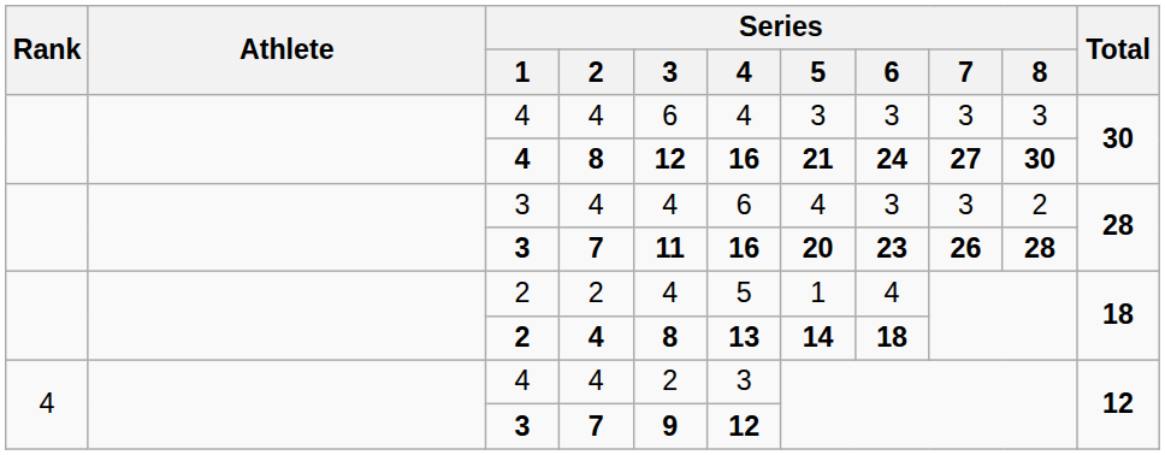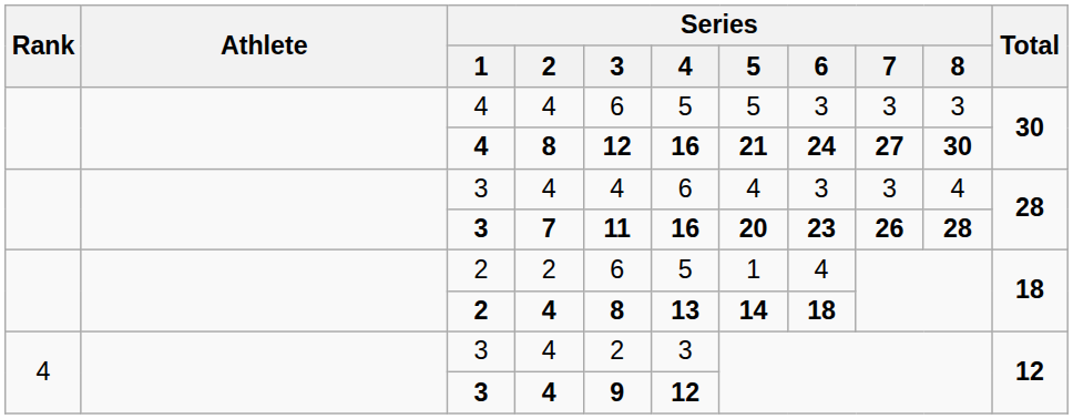row 3 | Series / 4: 4 -> 5
row 3 | Series / 5: 3 -> 5
row 5 | Series / 8: 2 -> 4
row 7 | Series / 3: 4 -> 6
row 9 | Series / 1: 4 -> 3
row 10 | Series / 2: 7 -> 4
